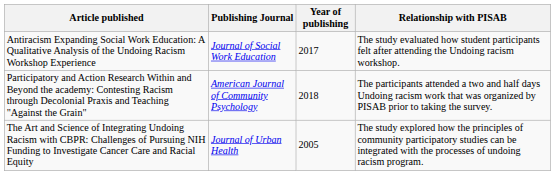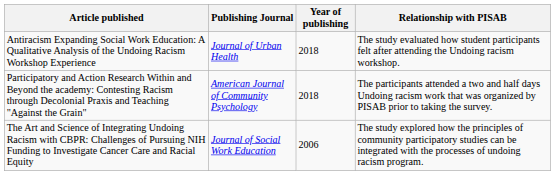row 2 | Publishing Journal: Journal of Social Work Education -> Journal of Urban Health
row 2 | Year of publishing: 2017 -> 2018
row 4 | Publishing Journal: Journal of Urban Health -> Journal of Social Work Education
row 4 | Year of publishing: 2005 -> 2006
